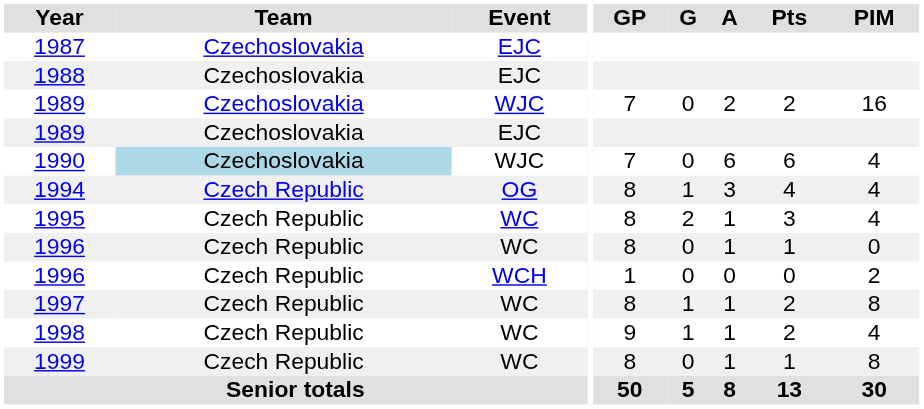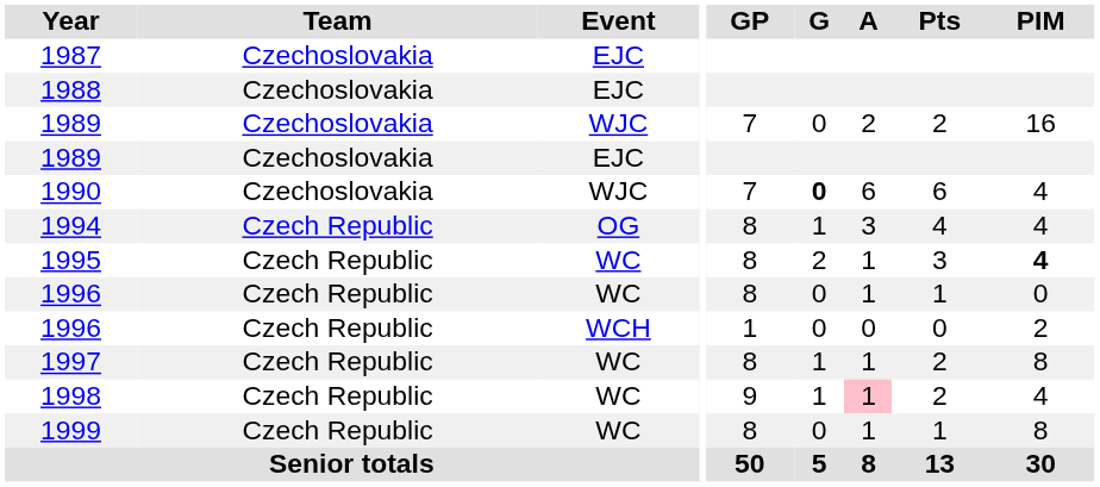1990 | Team: lightblue background -> no background
1990 | G: normal -> bold
1995 | PIM: normal -> bold
1998 | A: no background -> pink background
